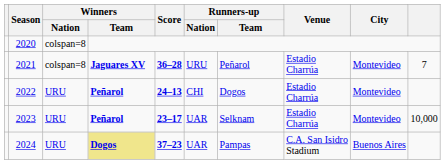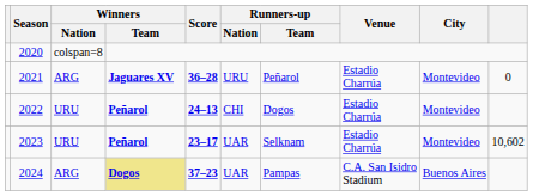2021 | Winners / Nation: colspan=8 -> ARG
2021 | column 10: 7 -> 0
2023 | column 10: 10,000 -> 10,602
2024 | Winners / Nation: URU -> ARG
